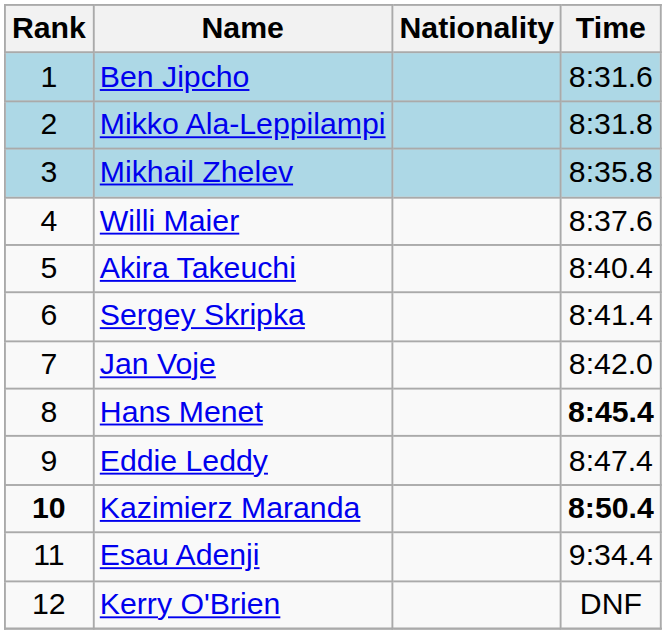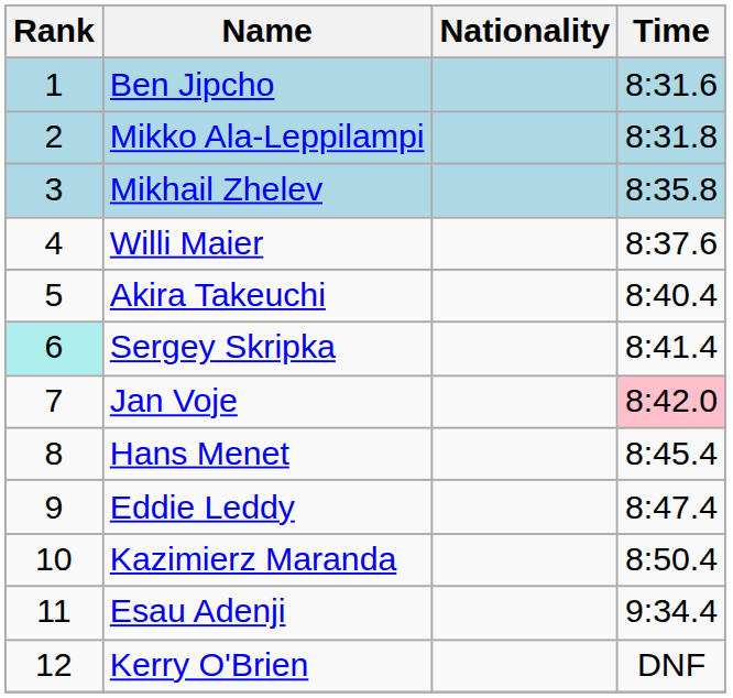Sergey Skripka | Rank: no background -> paleturquoise background
Jan Voje | Time: no background -> pink background
Hans Menet | Time: bold -> normal
Kazimierz Maranda | Rank: bold -> normal
Kazimierz Maranda | Time: bold -> normal
